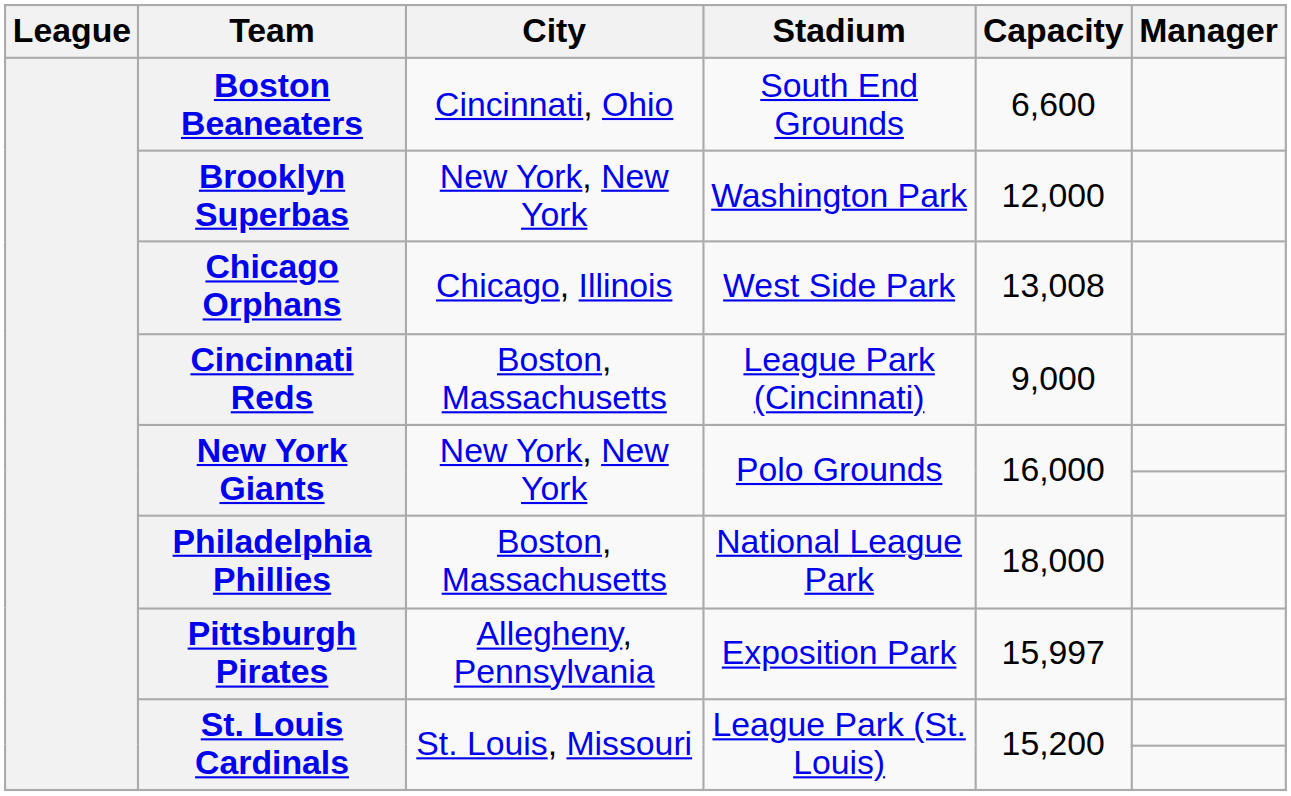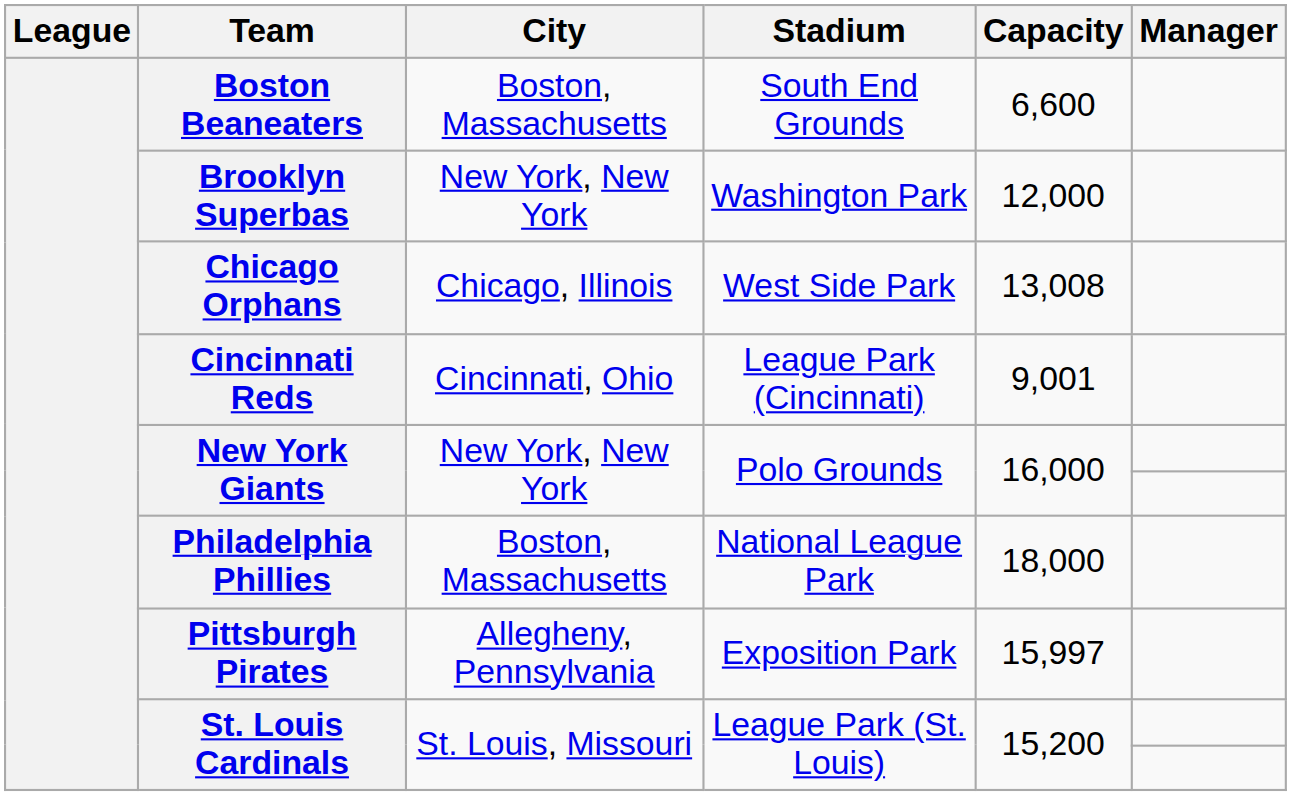Boston Beaneaters | City: Cincinnati, Ohio -> Boston, Massachusetts
Cincinnati Reds | City: Boston, Massachusetts -> Cincinnati, Ohio
Cincinnati Reds | Capacity: 9,000 -> 9,001
